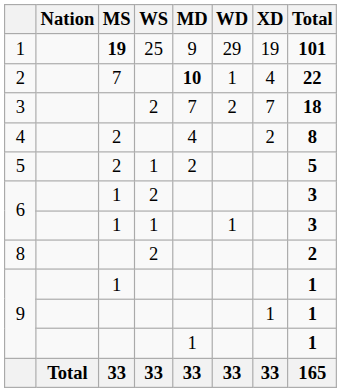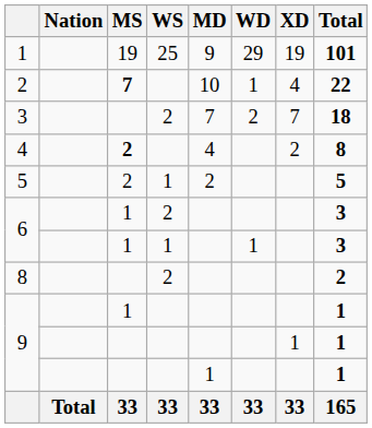row 2 | MS: bold -> normal
row 3 | MS: normal -> bold
row 3 | MD: bold -> normal
row 5 | MS: normal -> bold
